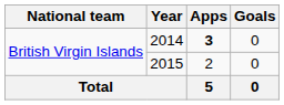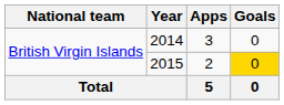2014 | Apps: bold -> normal
2015 | Goals: no background -> gold background
